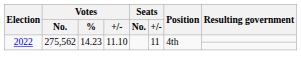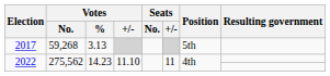+ row: 2017 | 59,268 | 3.13 | 5th
